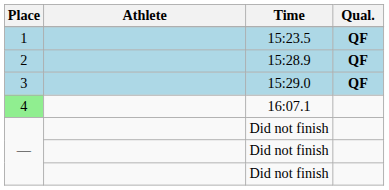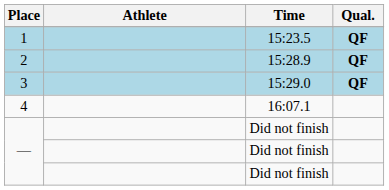4 | Place: lightgreen background -> no background
